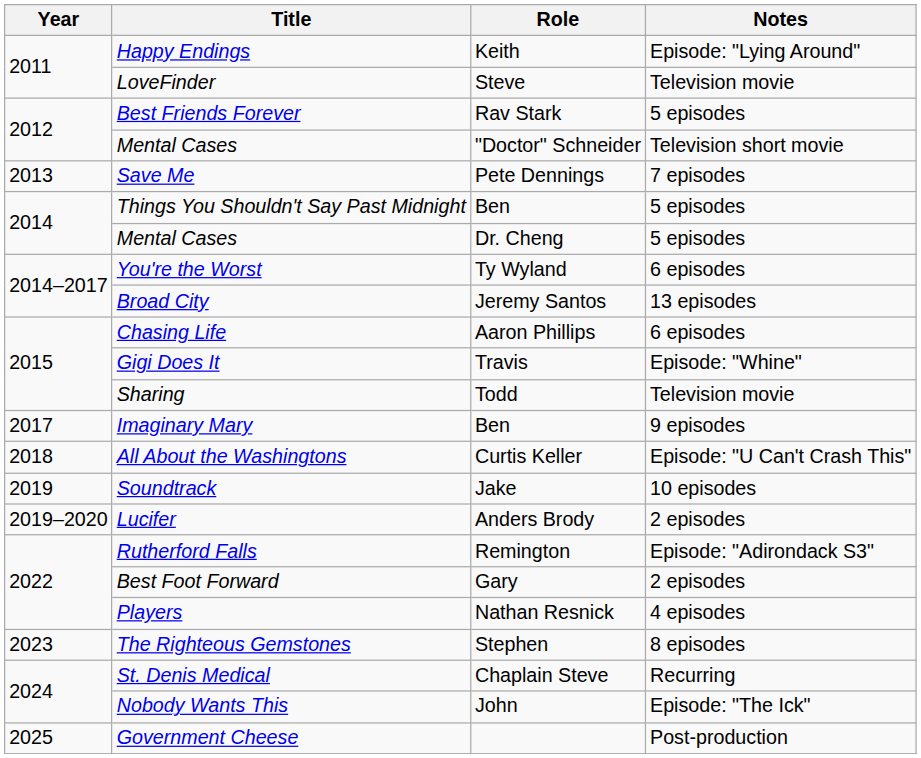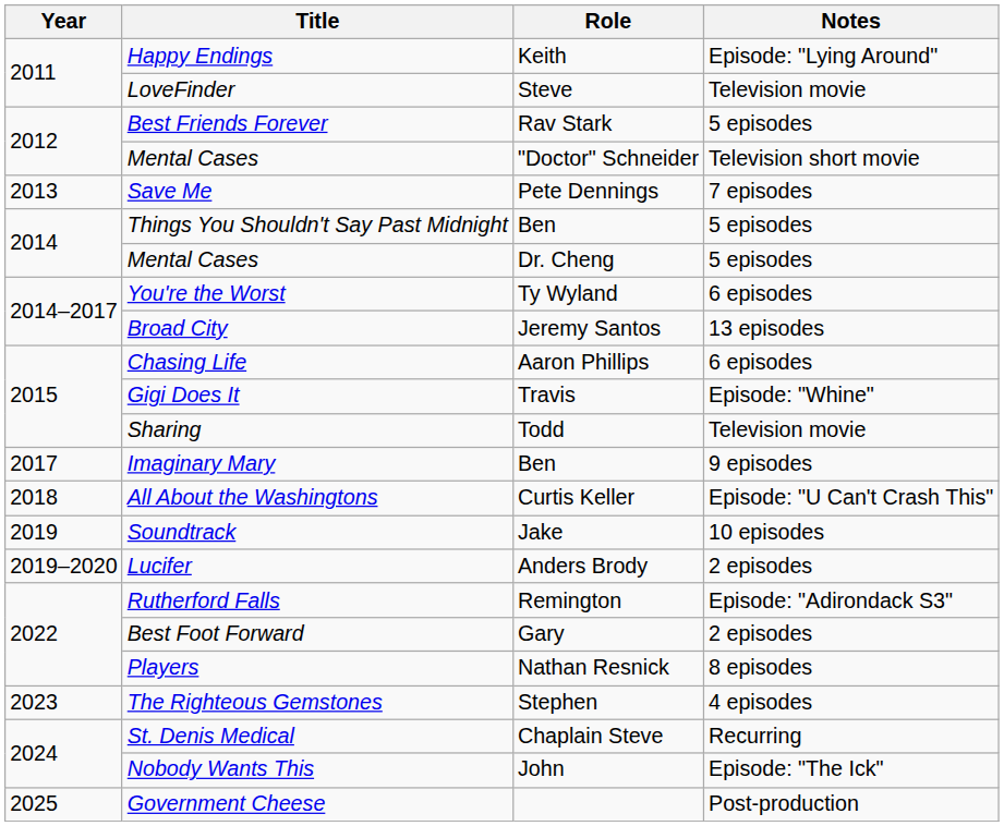Players | Notes: 4 episodes -> 8 episodes
The Righteous Gemstones | Notes: 8 episodes -> 4 episodes
